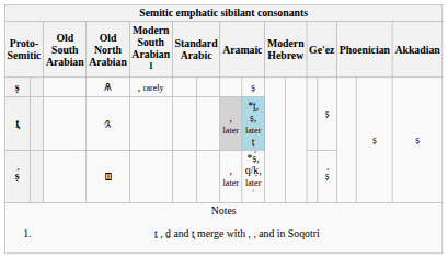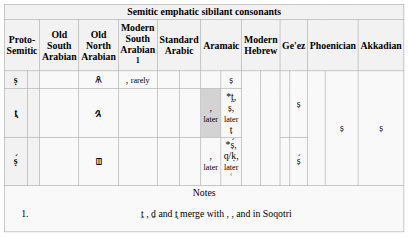ṯ̣ | Old North Arabian: normal -> bold
ṯ̣ | column 9: lightblue background -> no background
